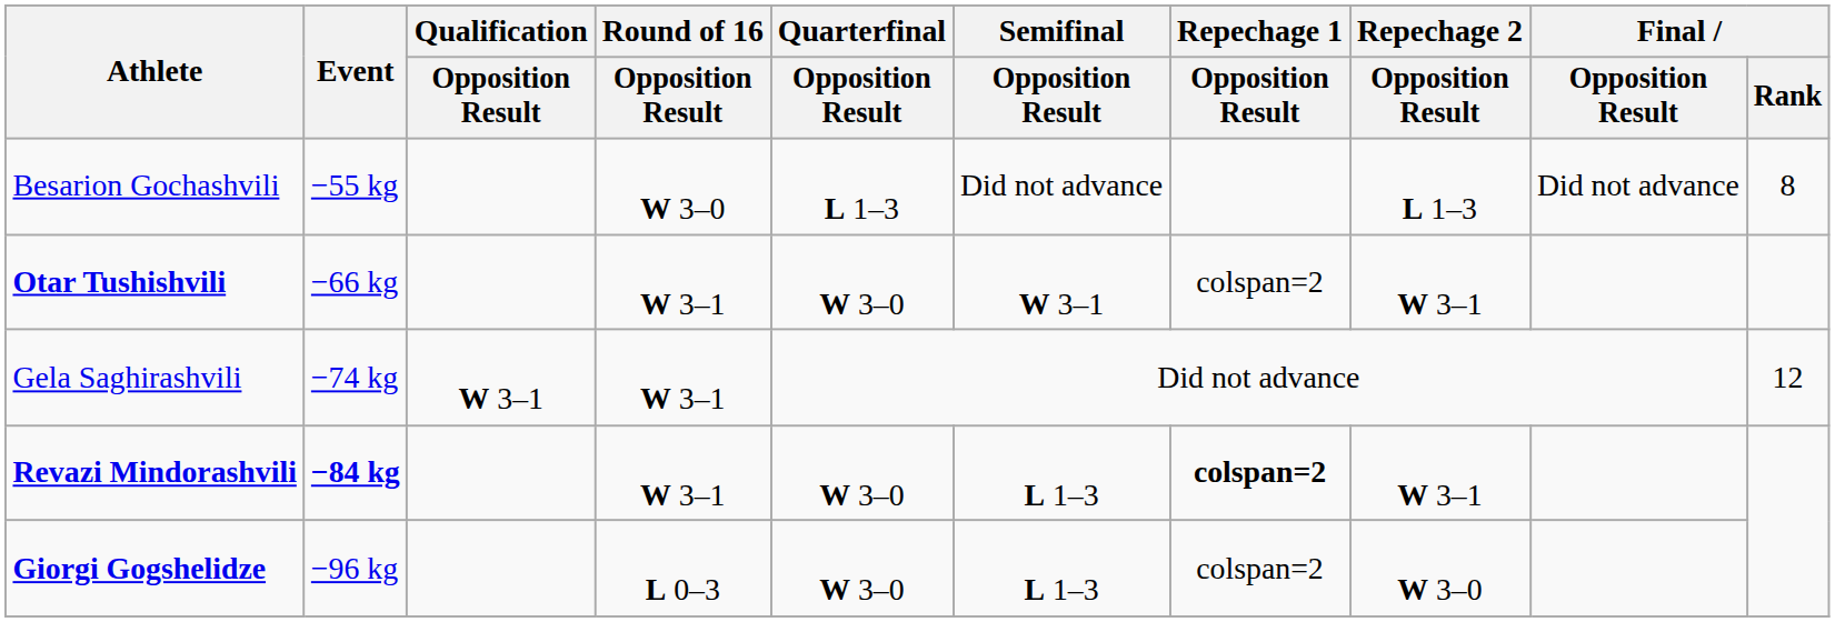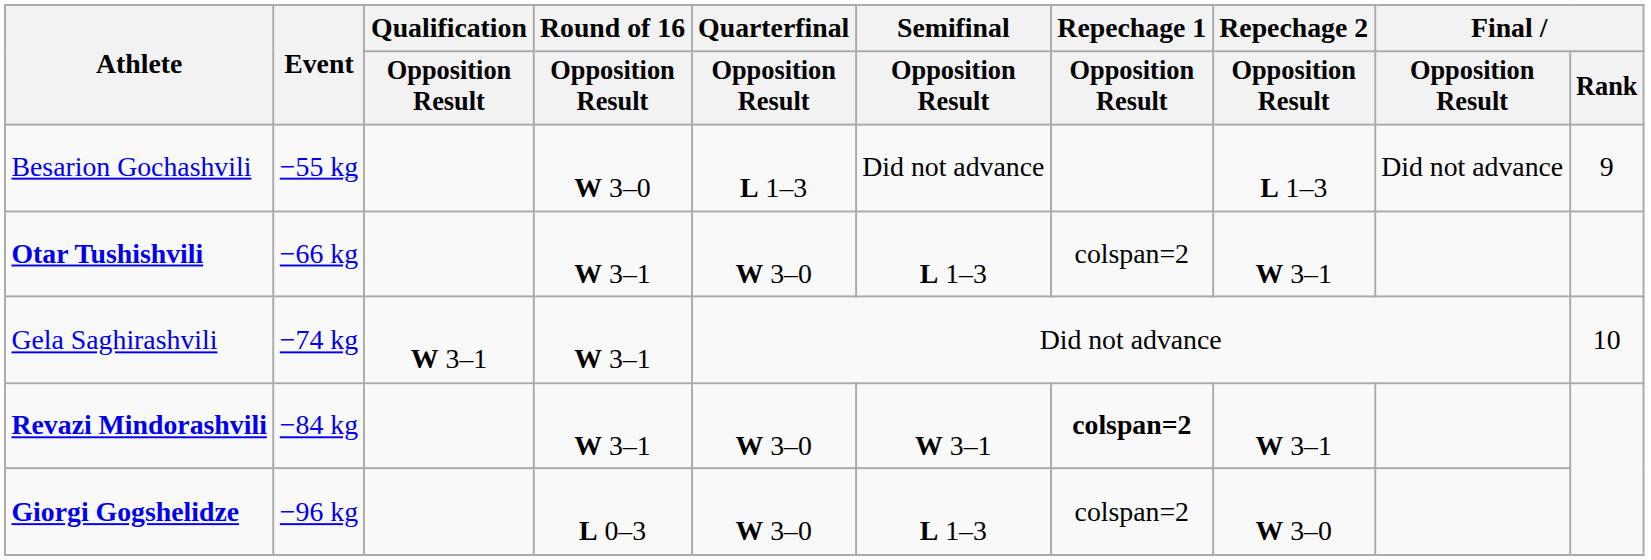Besarion Gochashvili | Final / Rank: 8 -> 9
Otar Tushishvili | Semifinal / Opposition Result: W 3–1 -> L 1–3
Gela Saghirashvili | Final / Rank: 12 -> 10
Revazi Mindorashvili | Event: bold -> normal
Revazi Mindorashvili | Semifinal / Opposition Result: L 1–3 -> W 3–1
